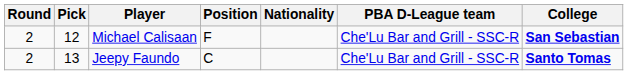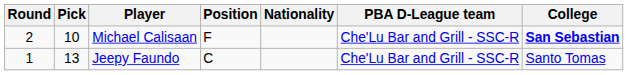Michael Calisaan | Pick: 12 -> 10
Jeepy Faundo | Round: 2 -> 1
Jeepy Faundo | College: bold -> normal
